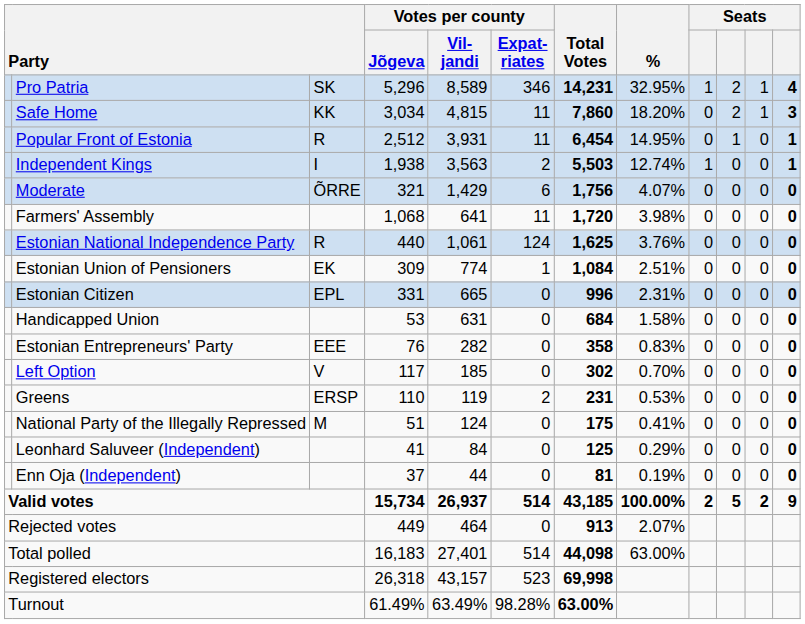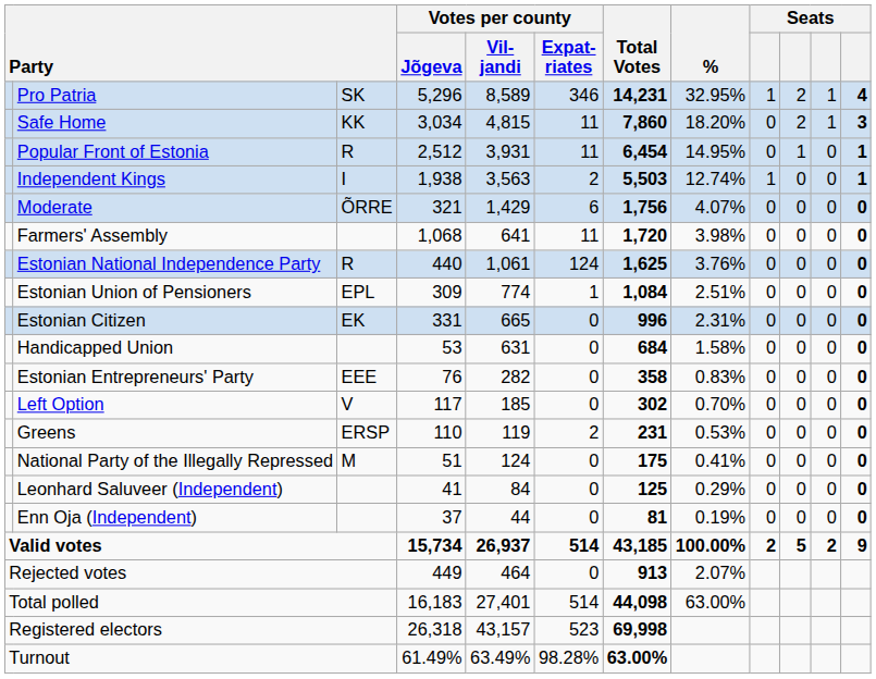Estonian Union of Pensioners | column 3: EK -> EPL
Estonian Citizen | column 3: EPL -> EK
